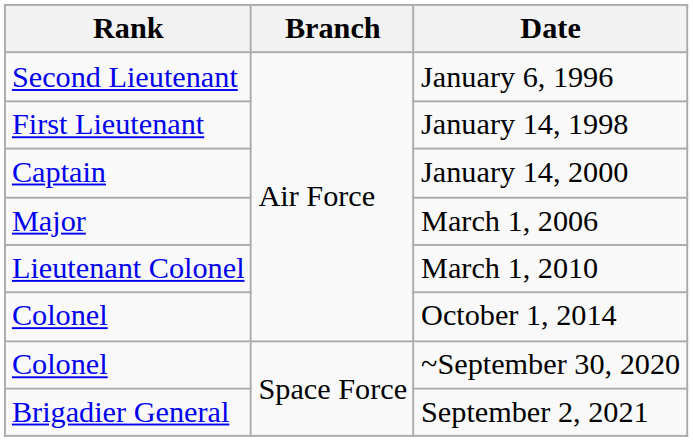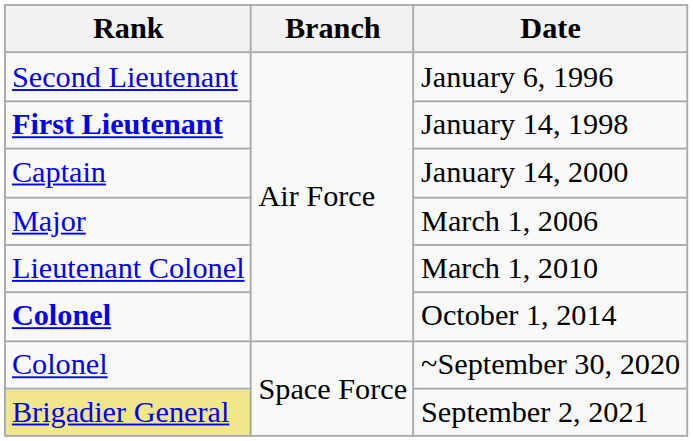January 14, 1998 | Rank: normal -> bold
October 1, 2014 | Rank: normal -> bold
September 2, 2021 | Rank: no background -> khaki background
